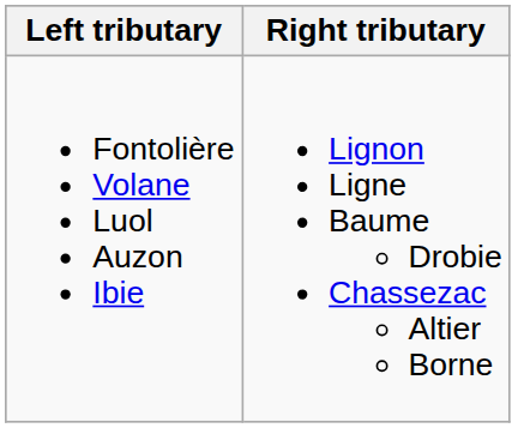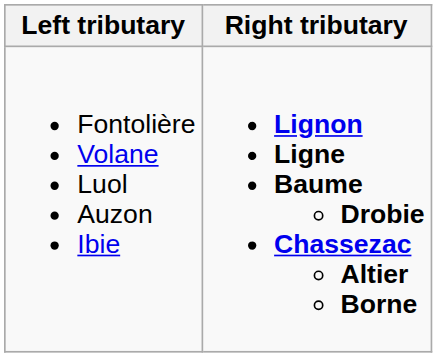Fontolière Volane Luol Auzon Ibie | Right tributary: normal -> bold
